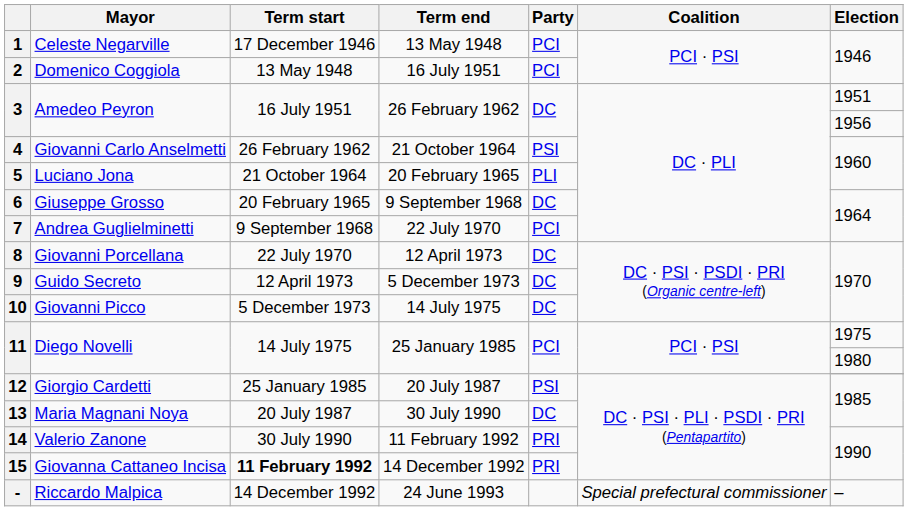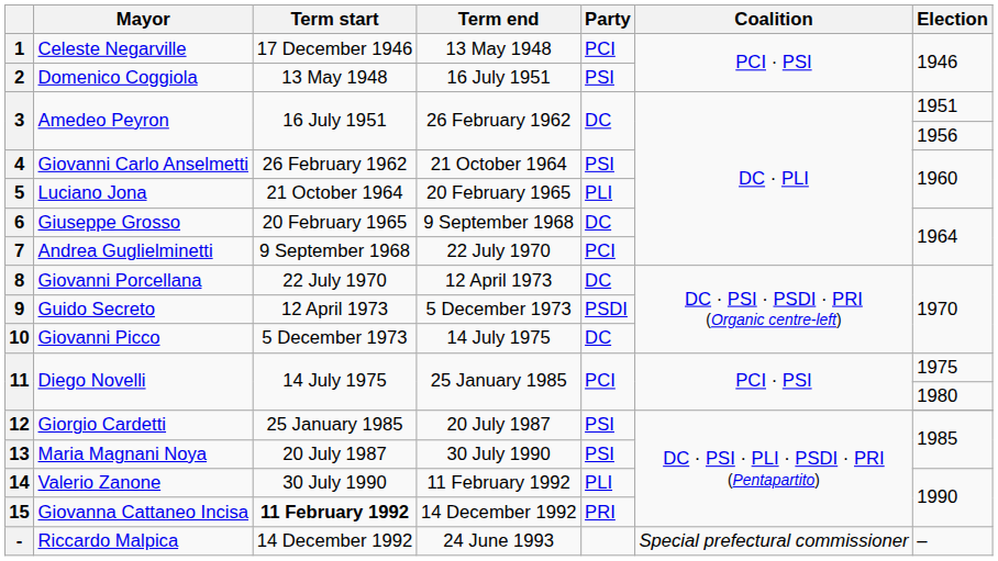2 | Party: PCI -> PSI
9 | Party: DC -> PSDI
13 | Party: DC -> PSI
14 | Party: PRI -> PLI
